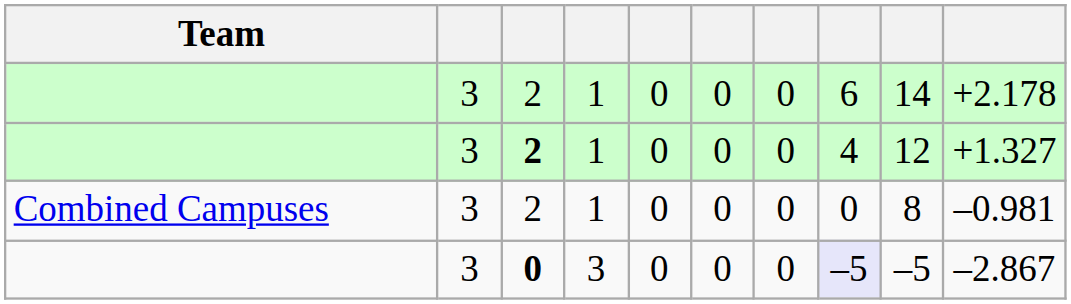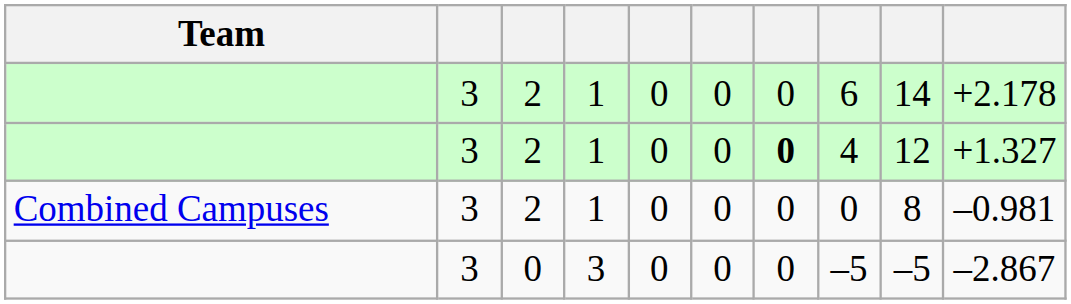row 3 | column 3: bold -> normal
row 3 | column 7: normal -> bold
row 5 | column 3: bold -> normal
row 5 | column 8: lavender background -> no background
